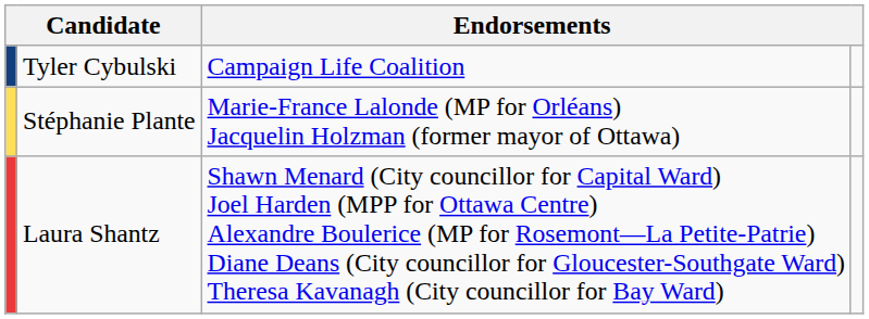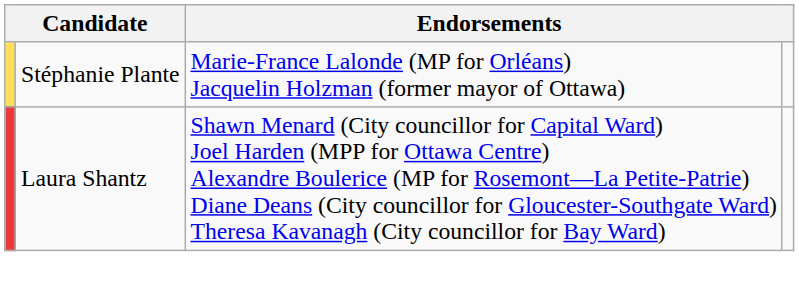- row: Tyler Cybulski | Campaign Life Coalition
